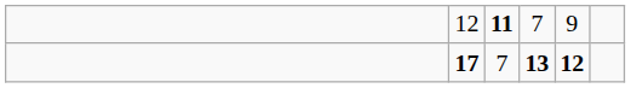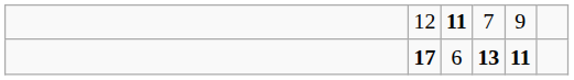row 2 | column 3: 7 -> 6
row 2 | column 5: 12 -> 11
